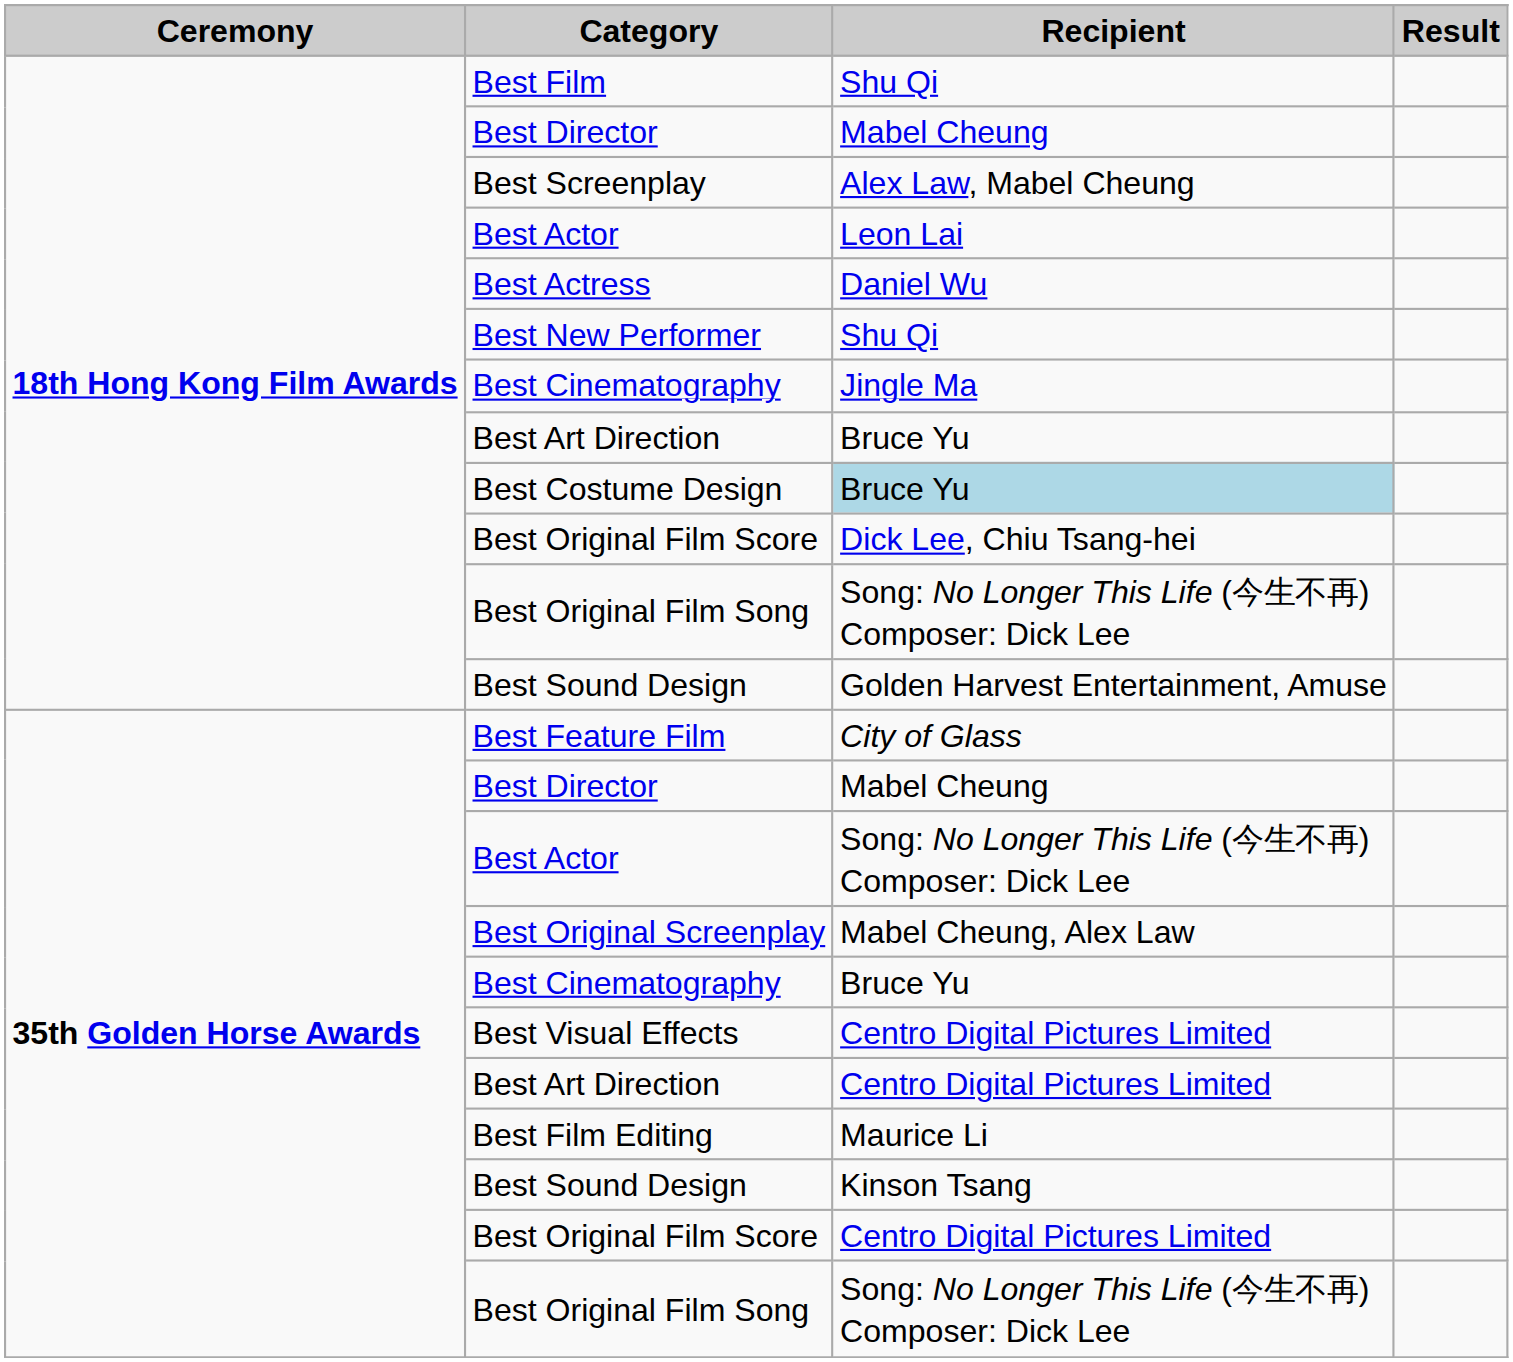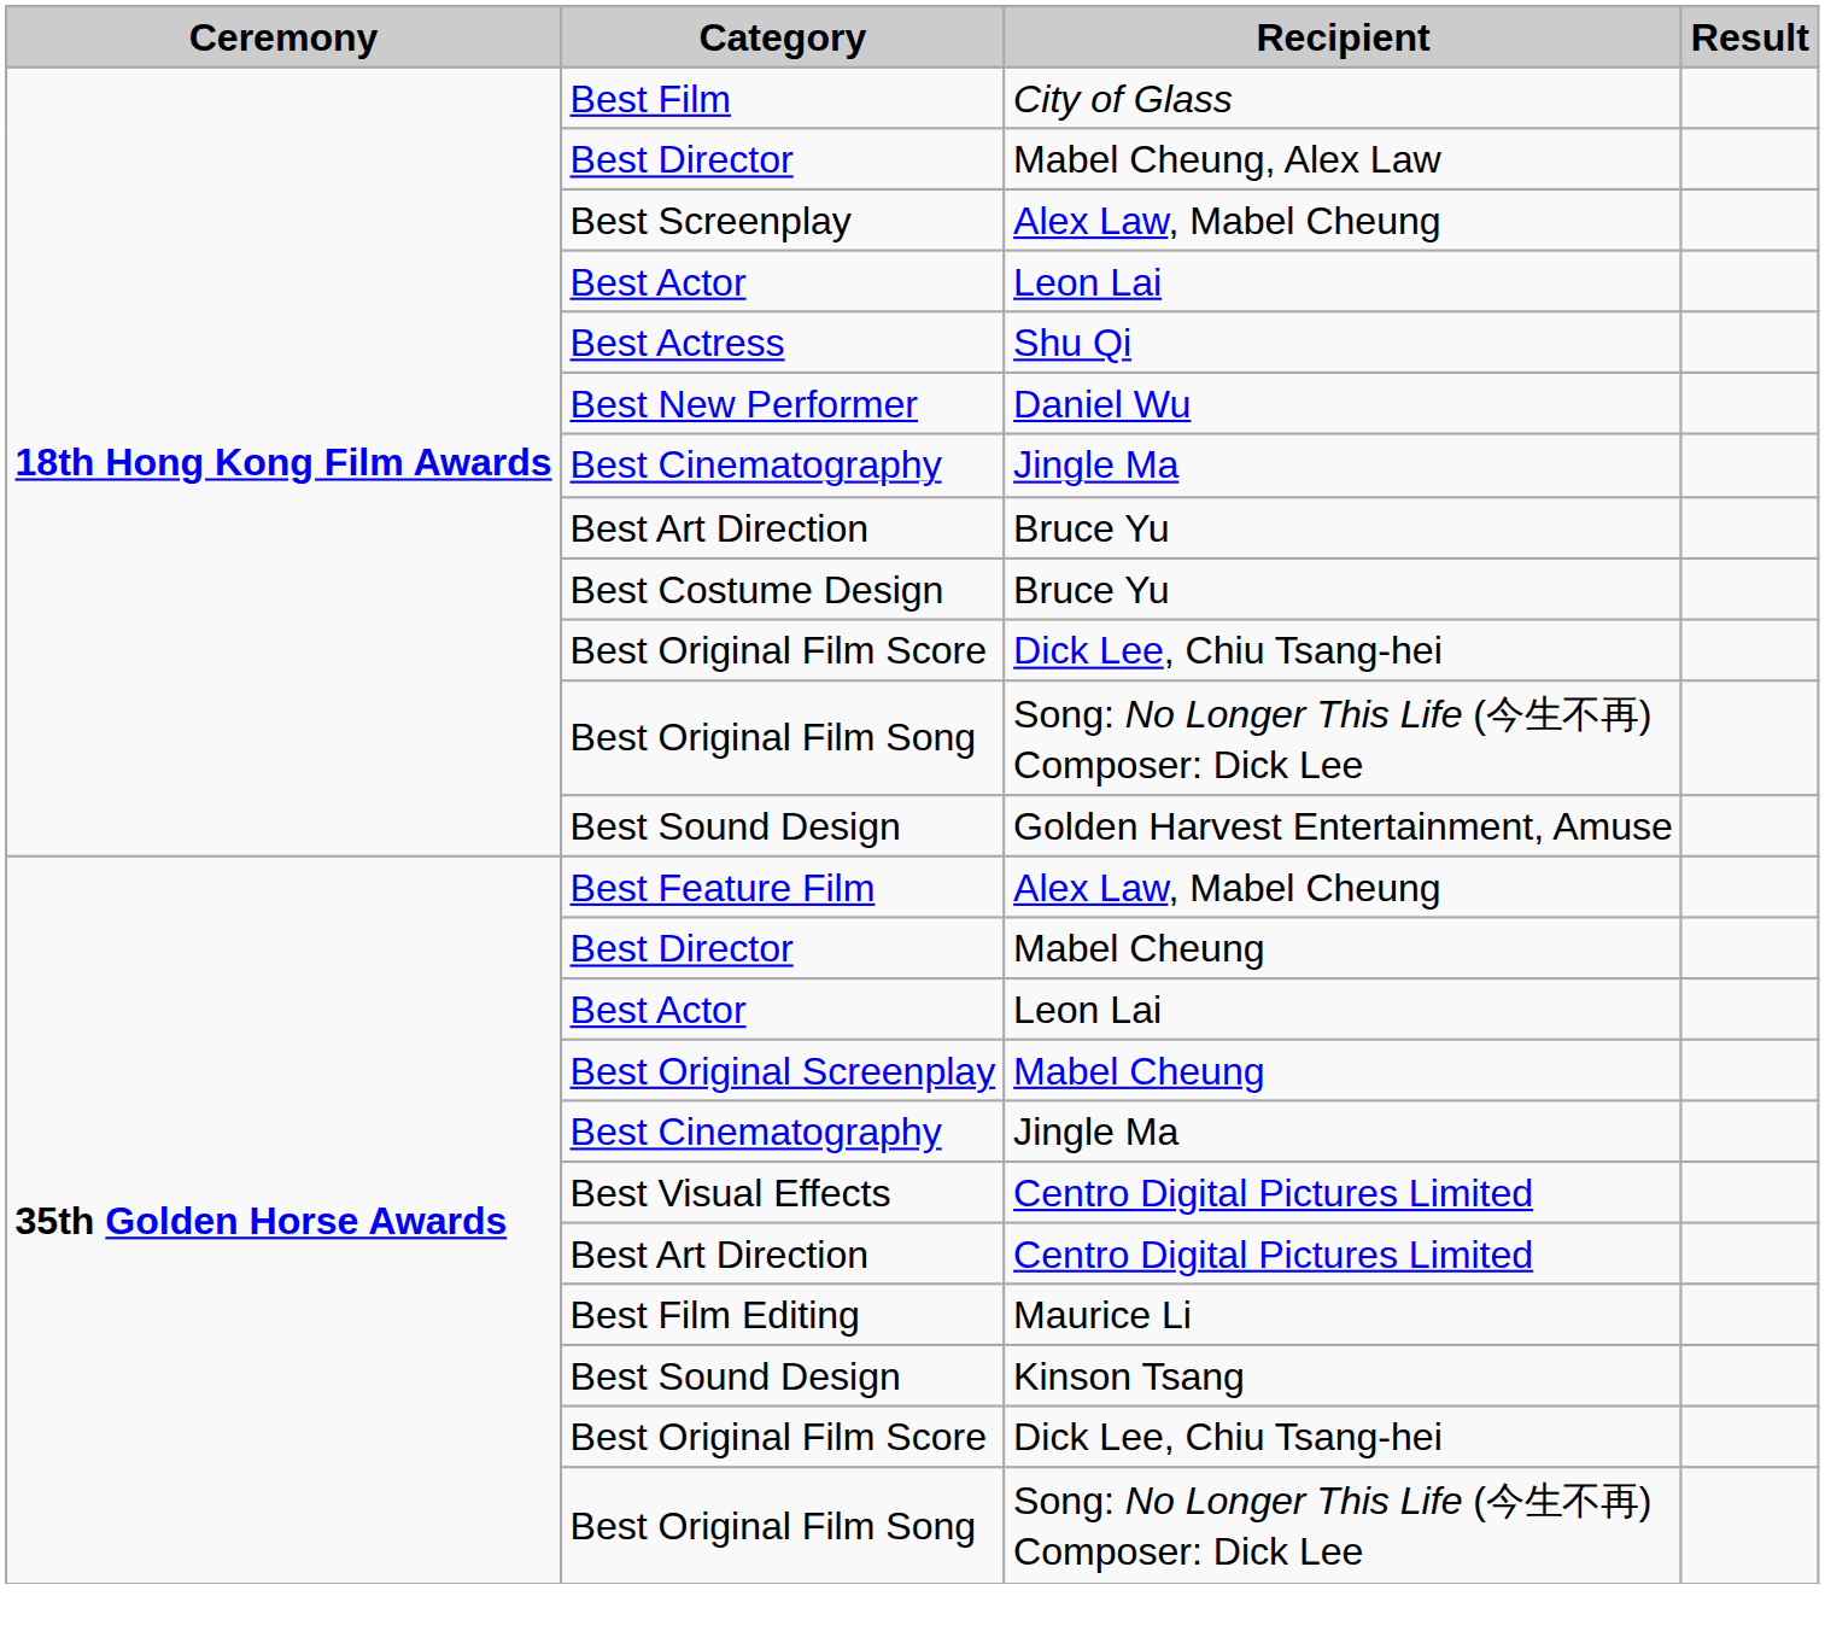Best Film | Recipient: Shu Qi -> City of Glass
18th Hong Kong Film Awards / Best Director | Recipient: Mabel Cheung -> Mabel Cheung, Alex Law
Best Actress | Recipient: Daniel Wu -> Shu Qi
Best New Performer | Recipient: Shu Qi -> Daniel Wu
Best Costume Design | Recipient: lightblue background -> no background
Best Feature Film | Recipient: City of Glass -> Alex Law, Mabel Cheung
35th Golden Horse Awards / Best Actor | Recipient: Song: No Longer This Life (今生不再) Composer: Dick Lee -> Leon Lai
Best Original Screenplay | Recipient: Mabel Cheung, Alex Law -> Mabel Cheung
35th Golden Horse Awards / Best Cinematography | Recipient: Bruce Yu -> Jingle Ma
35th Golden Horse Awards / Best Original Film Score | Recipient: Centro Digital Pictures Limited -> Dick Lee, Chiu Tsang-hei
